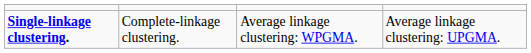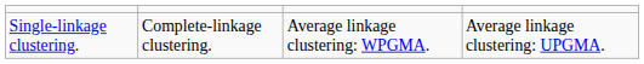row 2 | column 1: bold -> normal
